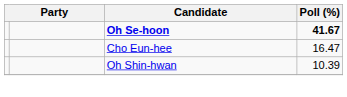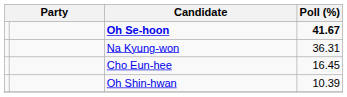+ row: Na Kyung-won | 36.31
Cho Eun-hee | Poll (%): 16.47 -> 16.45
